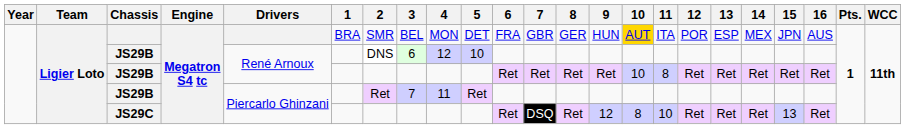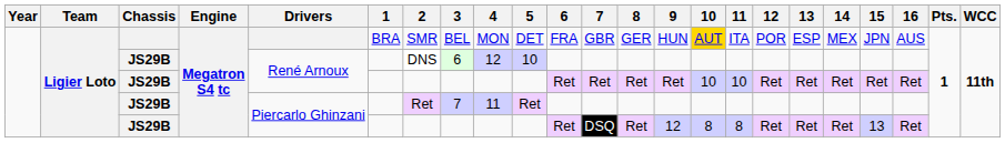row 4 | 11: 8 -> 10
row 6 | Chassis: JS29C -> JS29B
row 6 | 11: 10 -> 8
